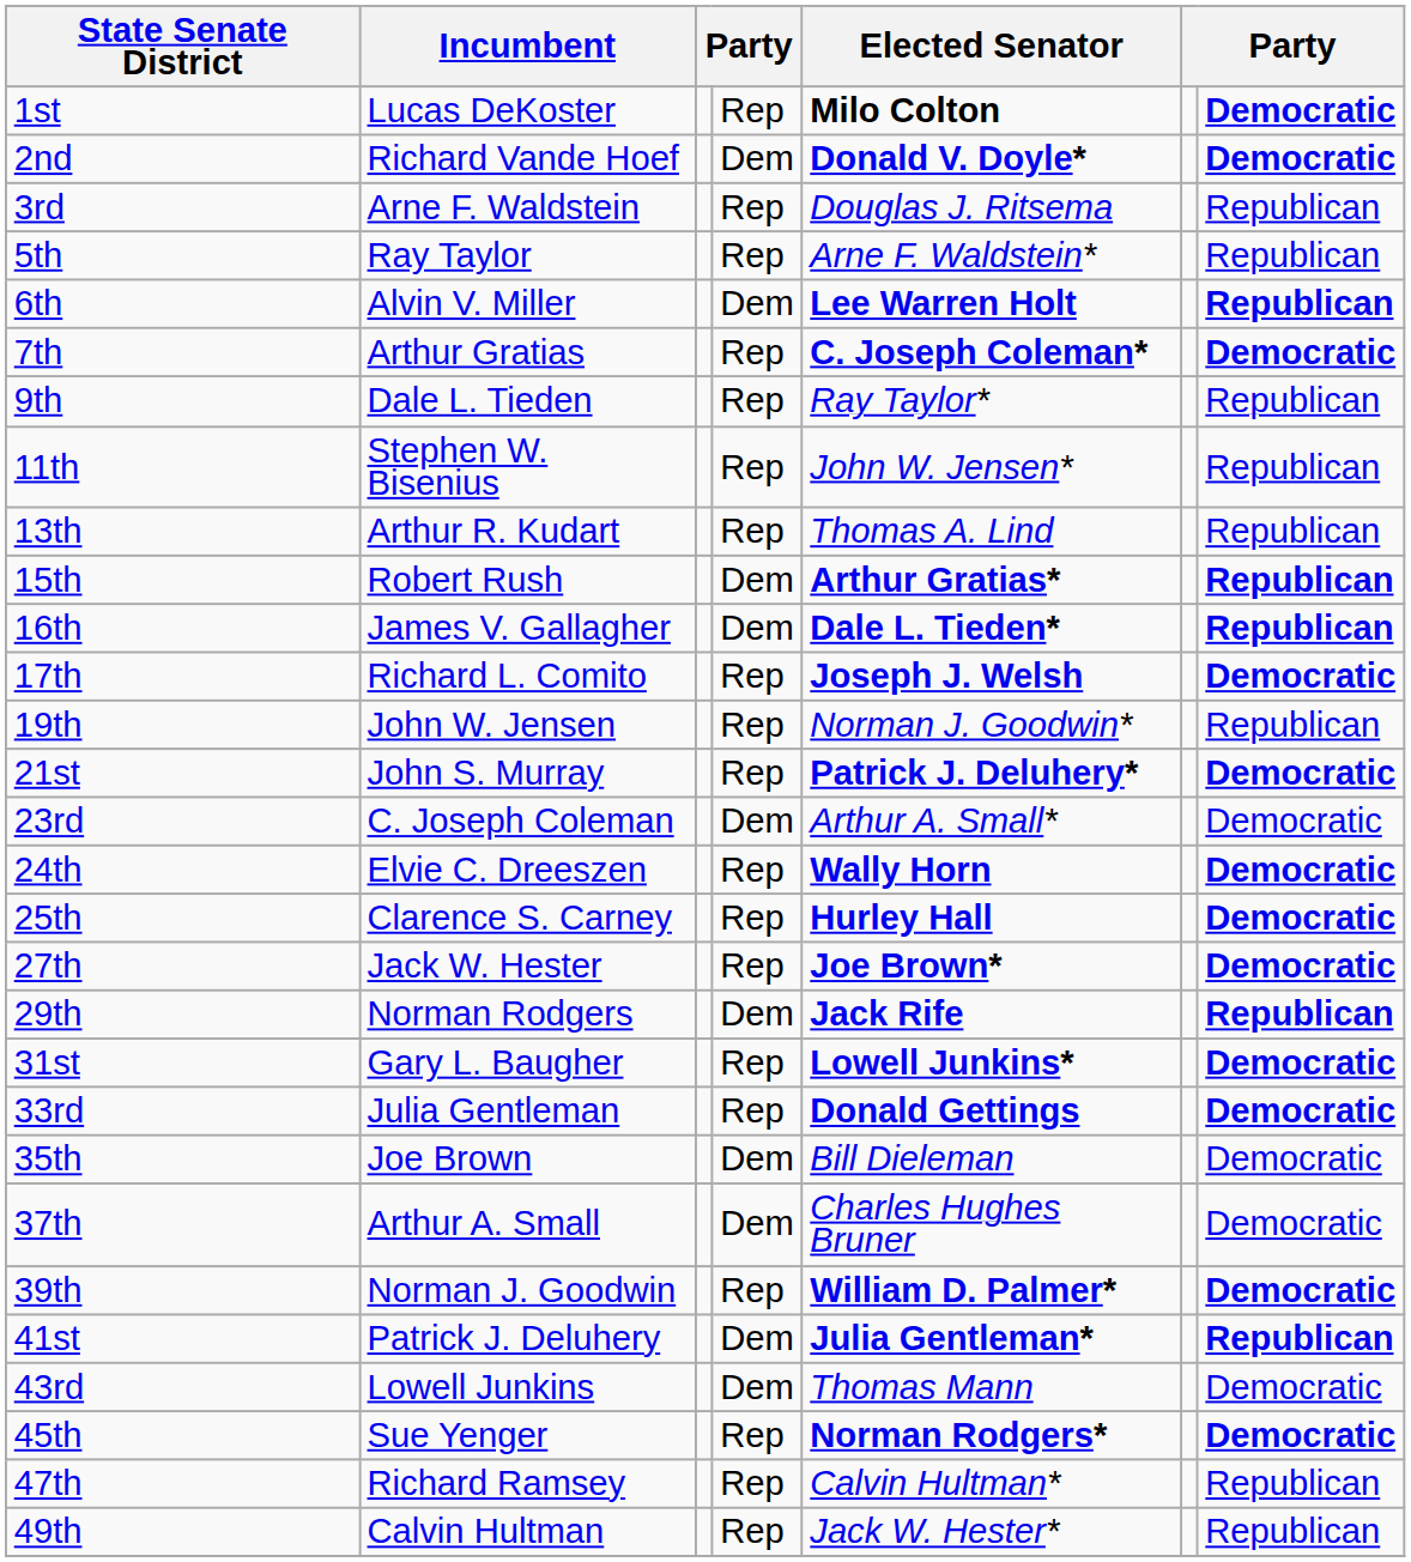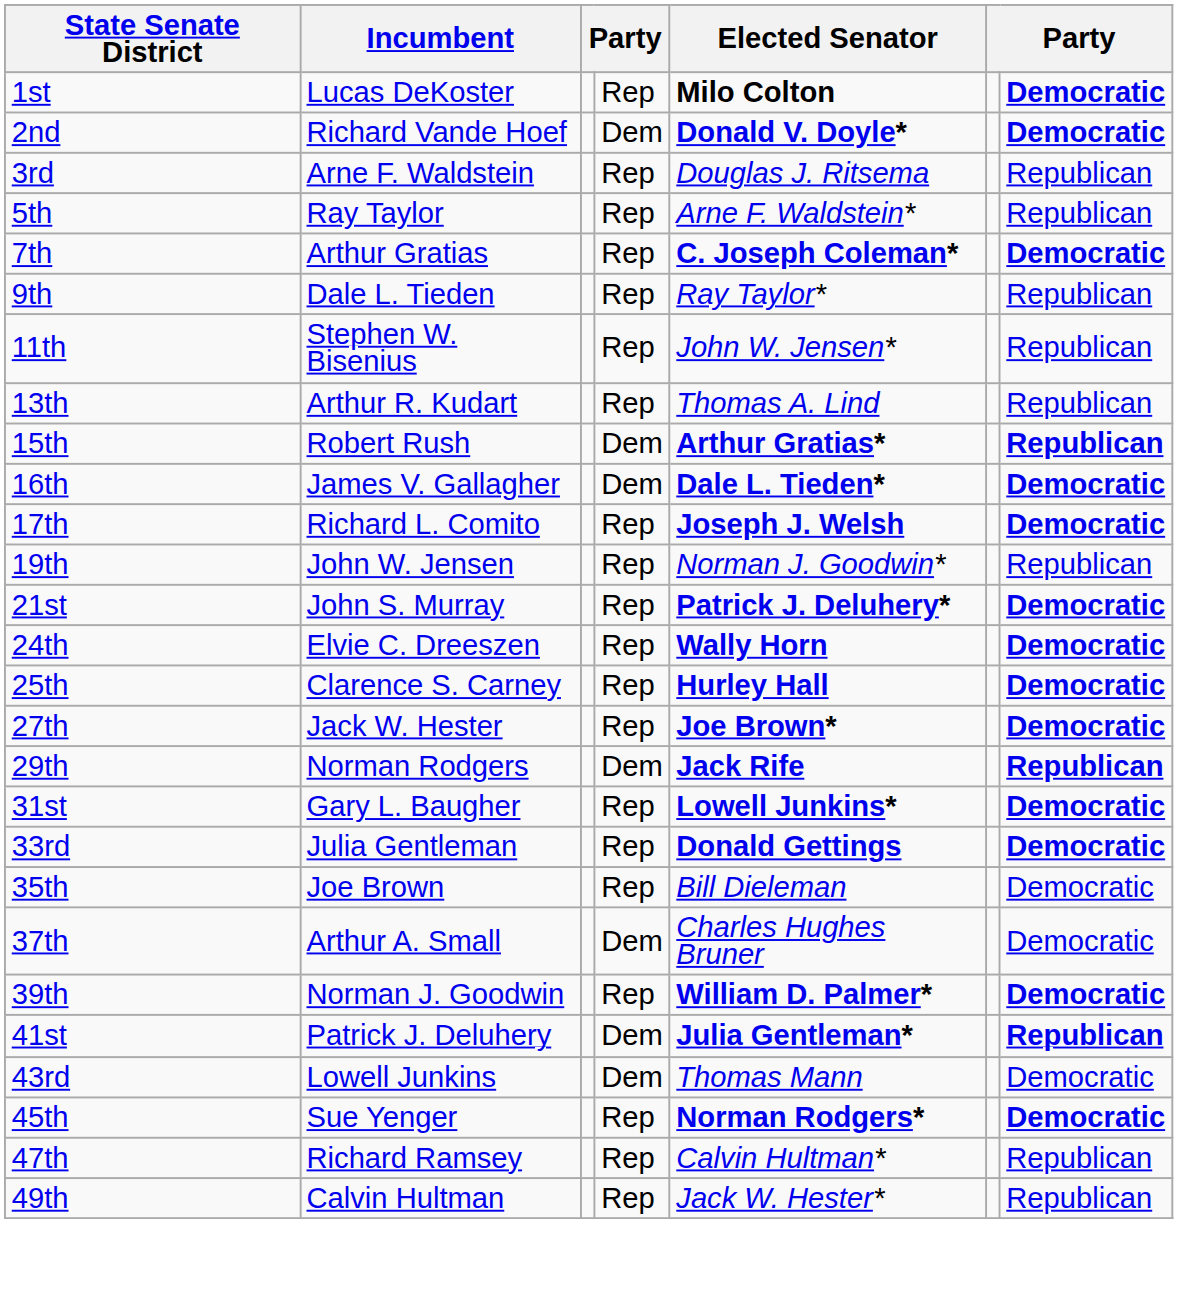- row: 6th | Alvin V. Miller | Dem | Lee Warren Holt | Republican
16th | column 7: Republican -> Democratic
- row: 23rd | C. Joseph Coleman | Dem | Arthur A. Small* | Democratic
35th | column 4: Dem -> Rep
